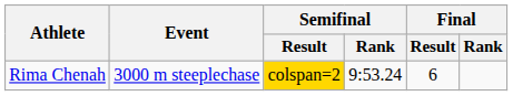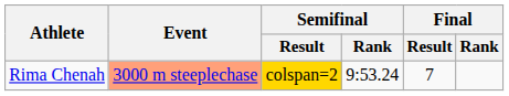Rima Chenah | Event: no background -> lightsalmon background
Rima Chenah | Final / Result: 6 -> 7
